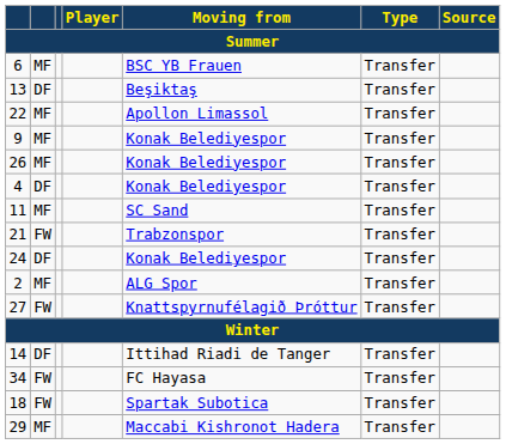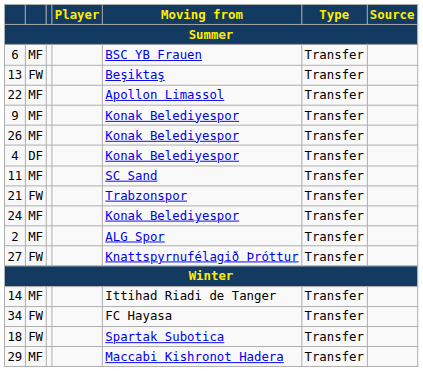13 | column 2: DF -> FW
24 | column 2: DF -> MF
14 | column 2: DF -> MF
